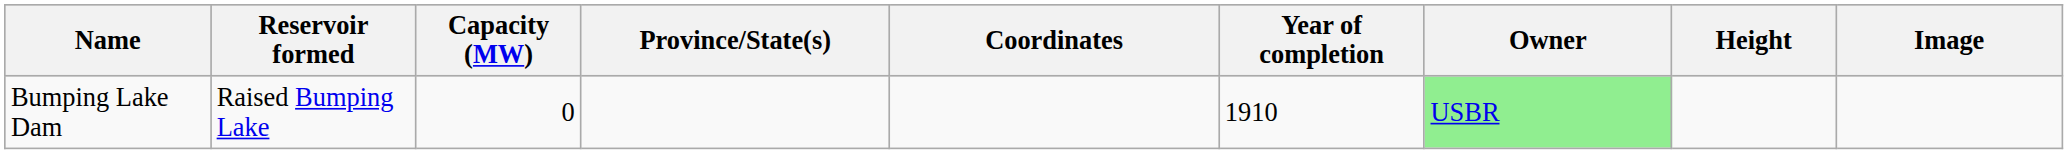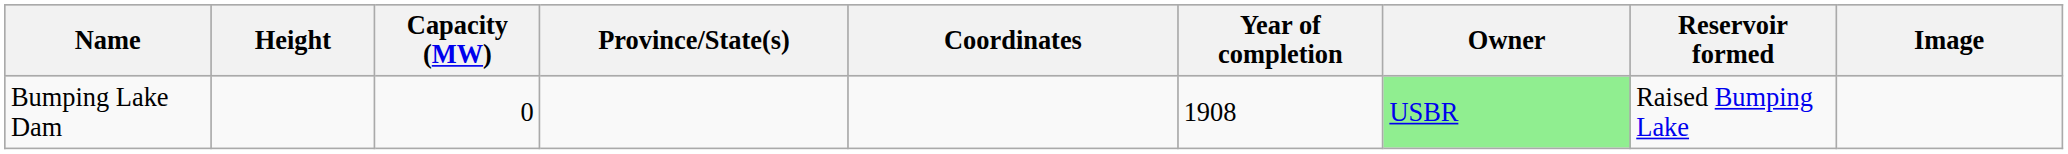columns swapped: Height <-> Reservoir formed
Bumping Lake Dam | Year of completion: 1910 -> 1908
